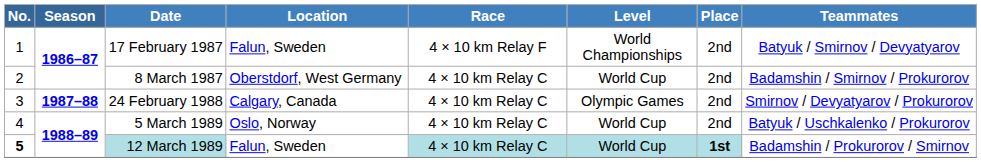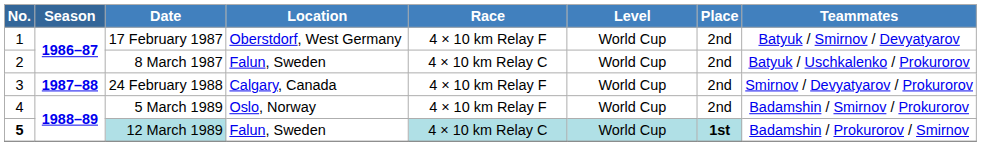17 February 1987 | Location: Falun, Sweden -> Oberstdorf, West Germany
17 February 1987 | Level: World Championships -> World Cup
8 March 1987 | Location: Oberstdorf, West Germany -> Falun, Sweden
8 March 1987 | Teammates: Badamshin / Smirnov / Prokurorov -> Batyuk / Uschkalenko / Prokurorov
24 February 1988 | Race: 4 × 10 km Relay C -> 4 × 10 km Relay F
24 February 1988 | Level: Olympic Games -> World Cup
5 March 1989 | Race: 4 × 10 km Relay C -> 4 × 10 km Relay F
5 March 1989 | Teammates: Batyuk / Uschkalenko / Prokurorov -> Badamshin / Smirnov / Prokurorov
